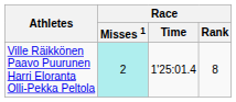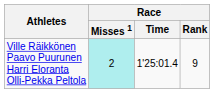row 3 | Race / Rank: 8 -> 9
